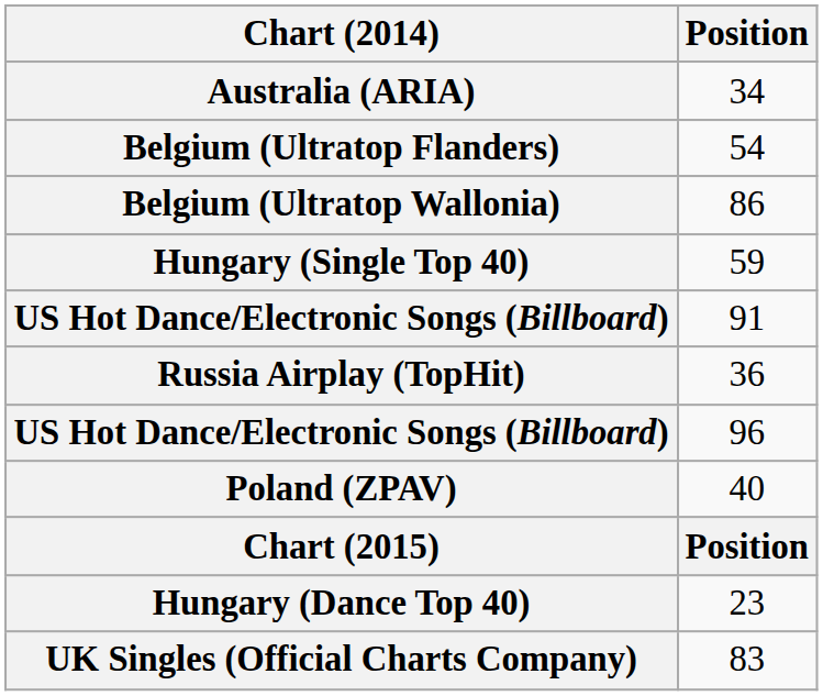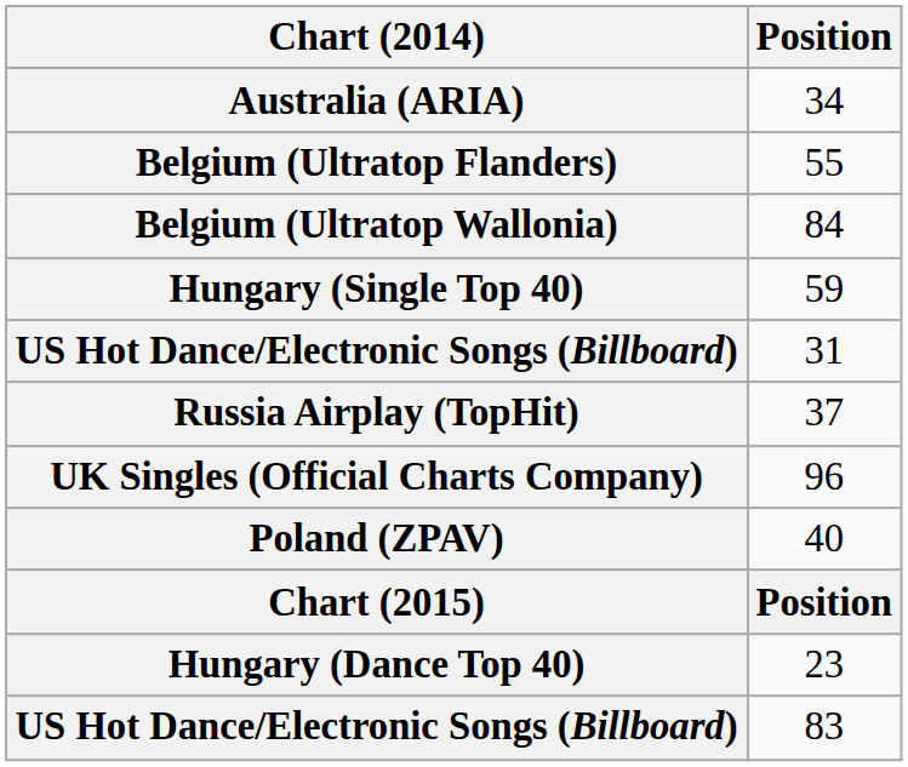row 3 | Position: 54 -> 55
row 4 | Position: 86 -> 84
row 6 | Position: 91 -> 31
row 7 | Position: 36 -> 37
row 8 | Chart (2014): US Hot Dance/Electronic Songs (Billboard) -> UK Singles (Official Charts Company)
row 12 | Chart (2014): UK Singles (Official Charts Company) -> US Hot Dance/Electronic Songs (Billboard)
